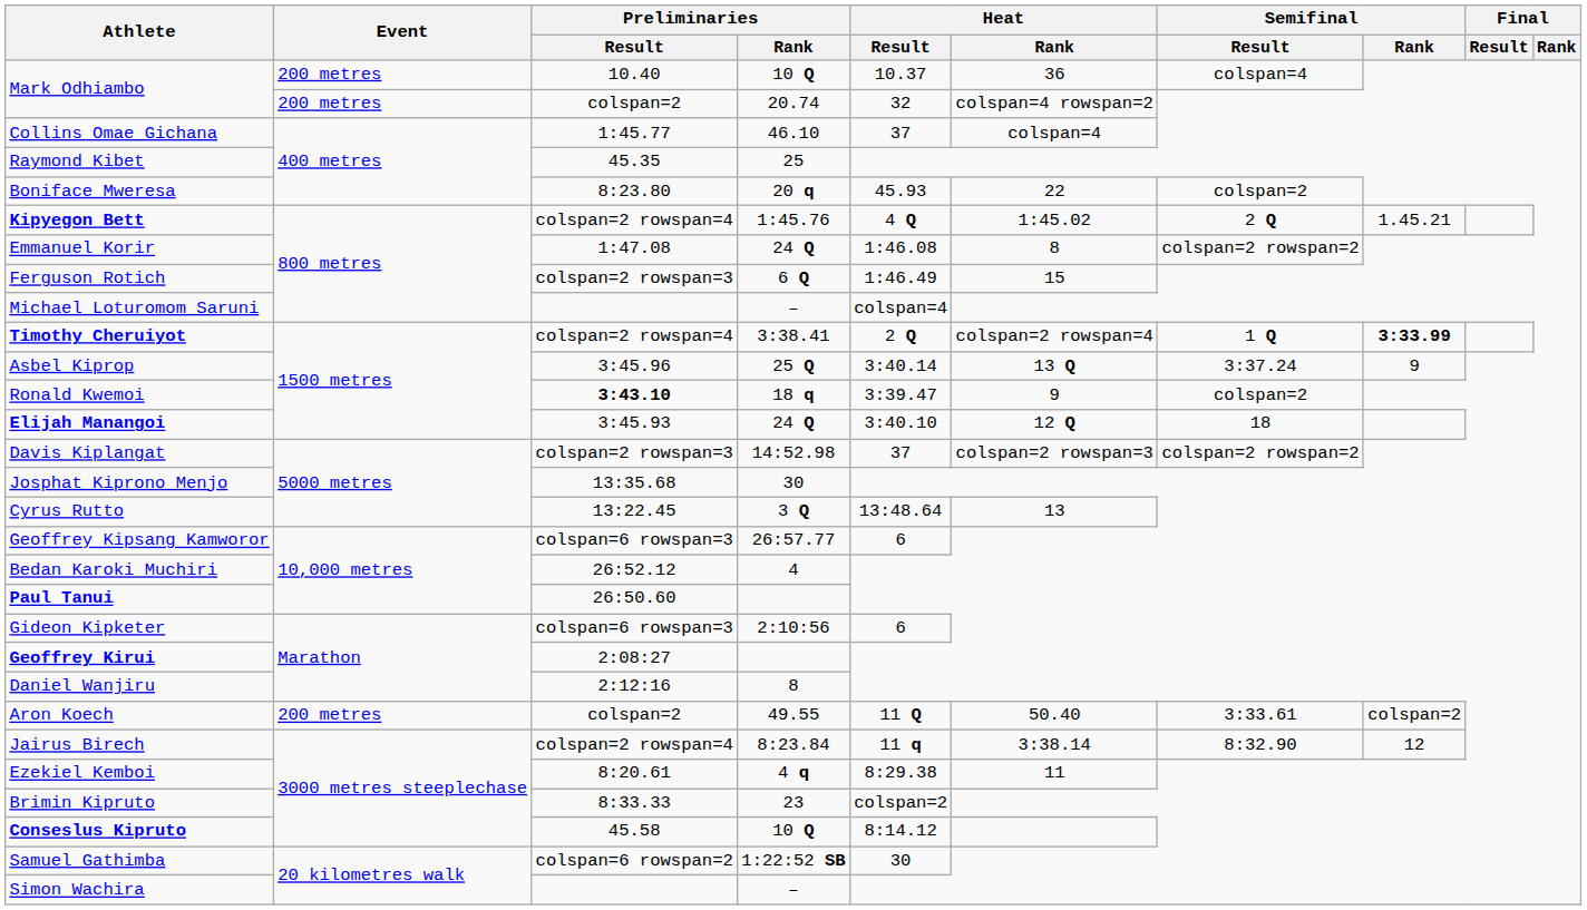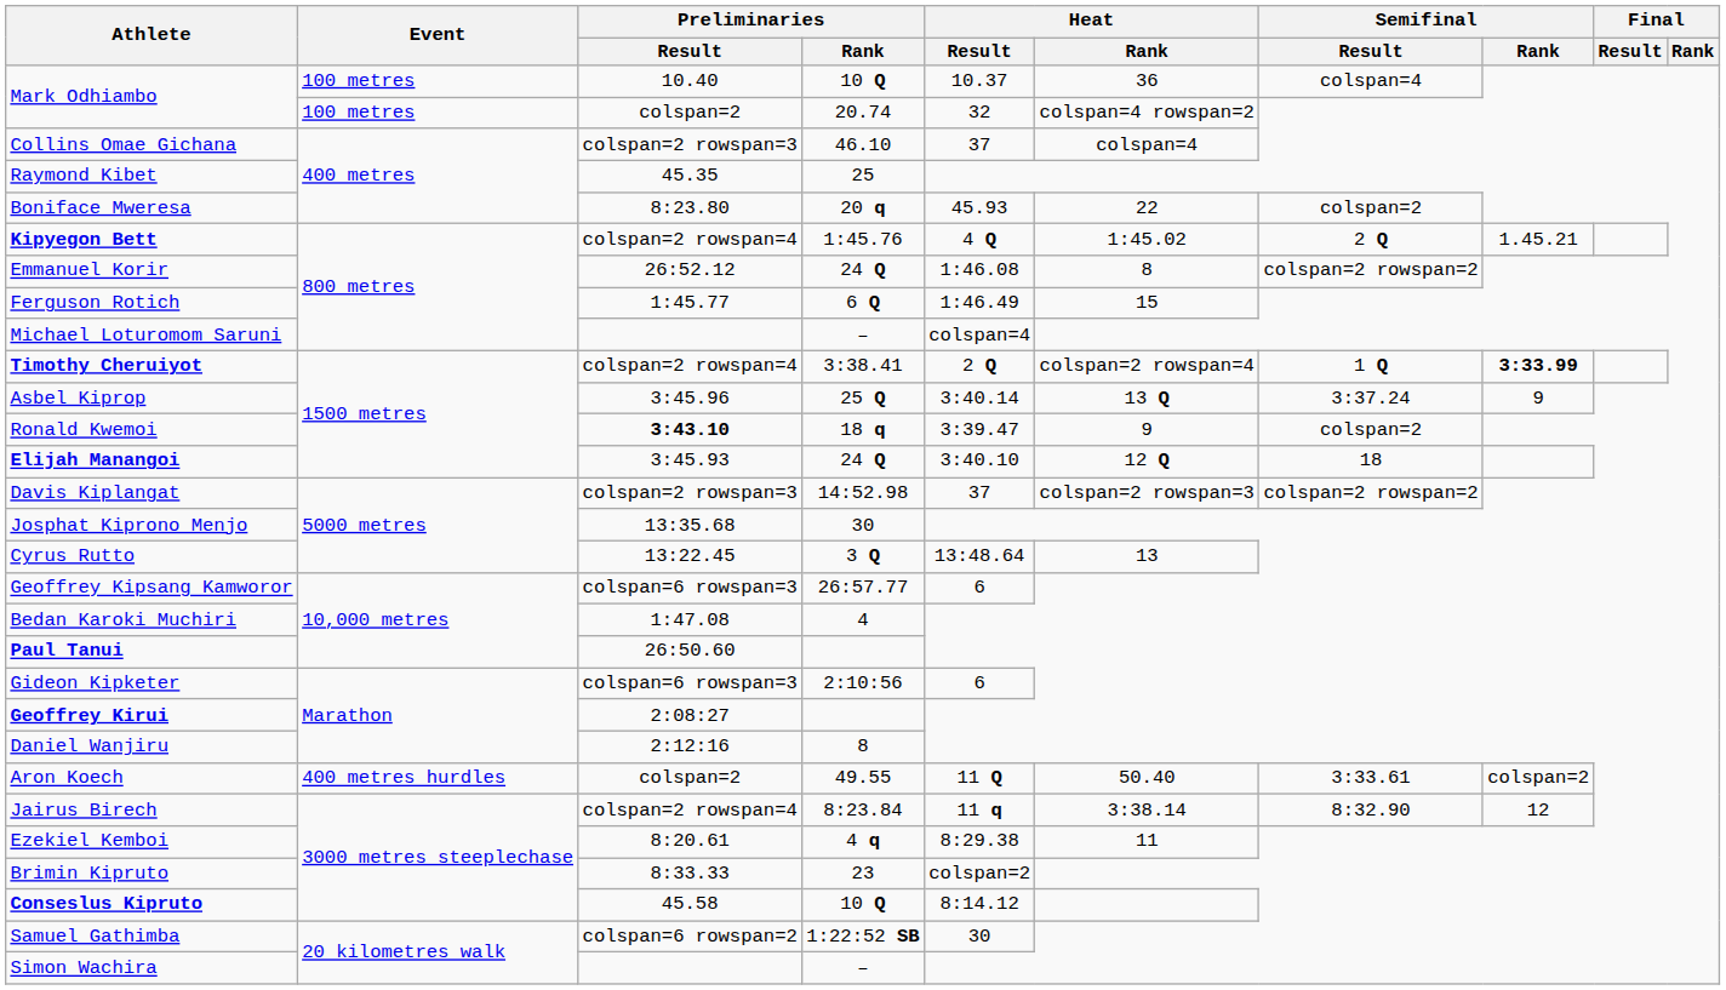Mark Odhiambo / 10 Q | Event: 200 metres -> 100 metres
Mark Odhiambo / 20.74 | Event: 200 metres -> 100 metres
Collins Omae Gichana | Preliminaries / Result: 1:45.77 -> colspan=2 rowspan=3
Emmanuel Korir | Preliminaries / Result: 1:47.08 -> 26:52.12
Ferguson Rotich | Preliminaries / Result: colspan=2 rowspan=3 -> 1:45.77
Bedan Karoki Muchiri | Preliminaries / Result: 26:52.12 -> 1:47.08
Aron Koech | Event: 200 metres -> 400 metres hurdles
